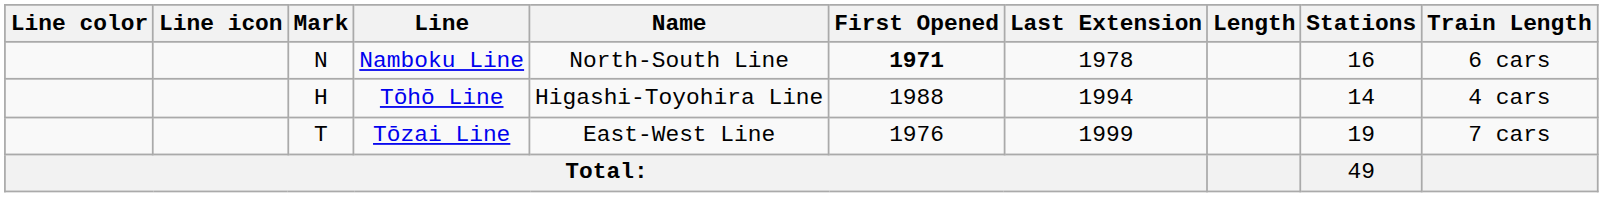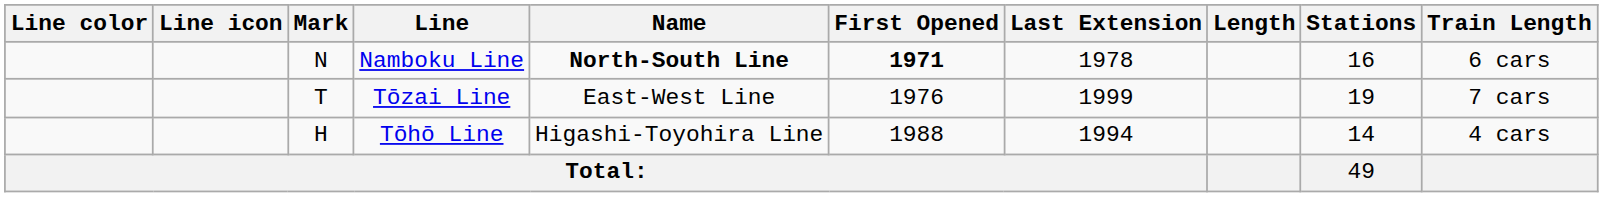Namboku Line | Name: normal -> bold
rows swapped: Tōzai Line <-> Tōhō Line
